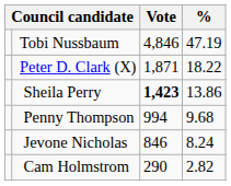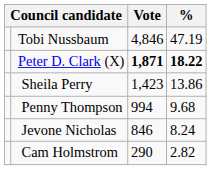Peter D. Clark (X) | Vote: normal -> bold
Peter D. Clark (X) | %: normal -> bold
Sheila Perry | Vote: bold -> normal
